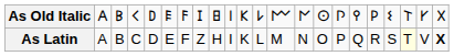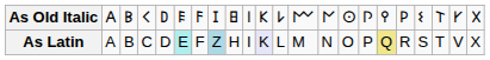As Latin | column 6: no background -> paleturquoise background
As Latin | column 8: no background -> lightblue background
As Latin | column 11: no background -> lavender background
As Latin | column 17: no background -> khaki background
As Latin | column 20: lightyellow background -> no background
As Latin | column 22: bold -> normal
